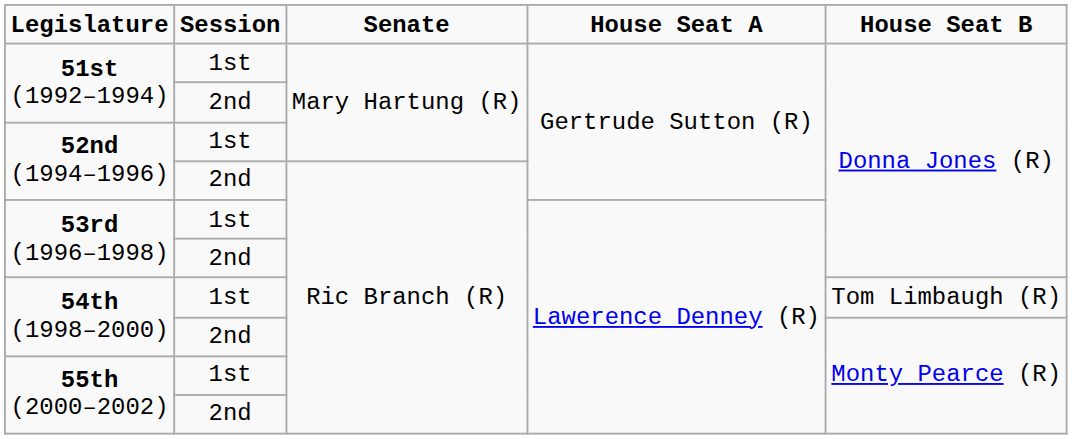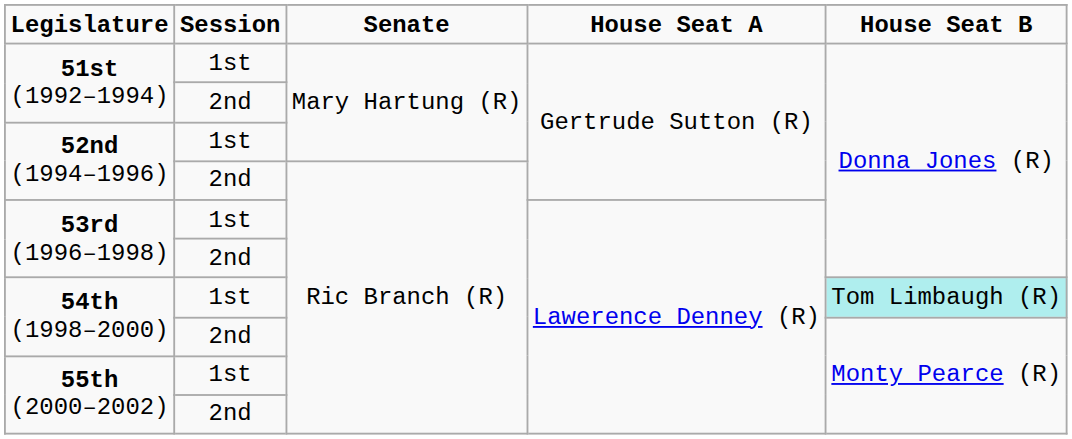54th (1998–2000) / 1st | House Seat B: no background -> paleturquoise background
